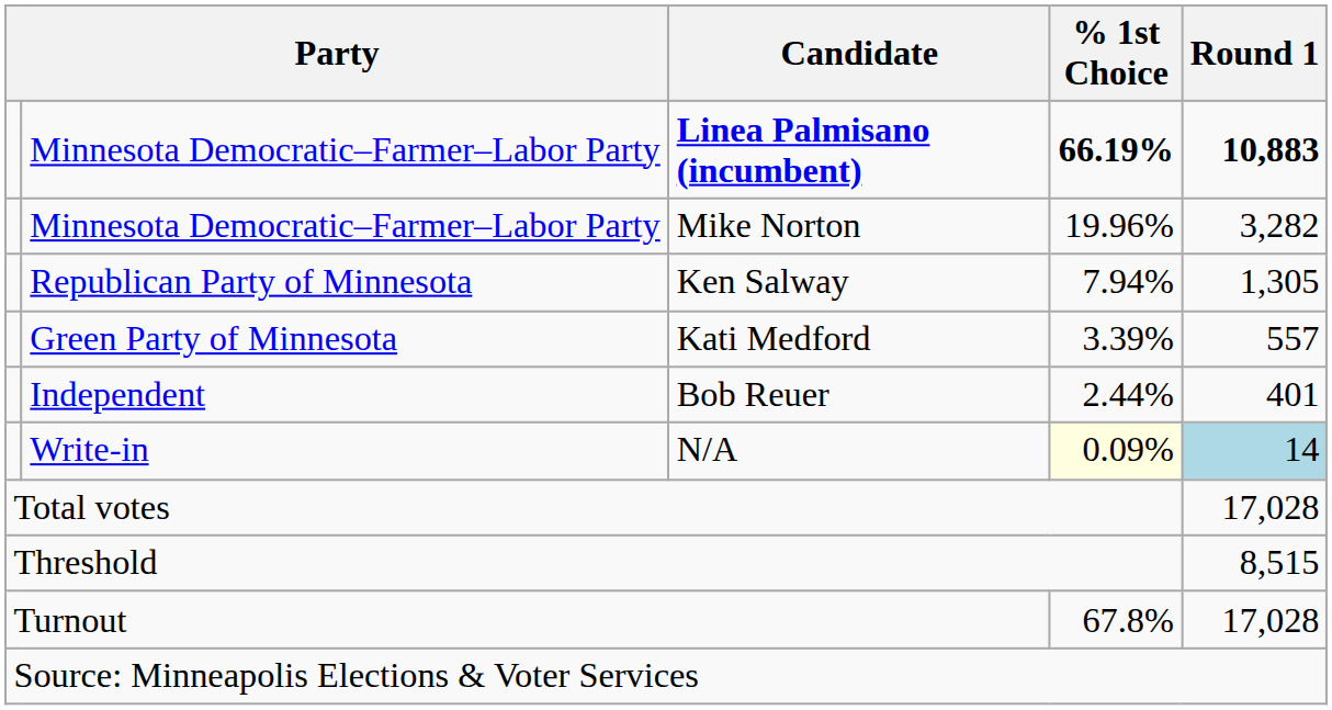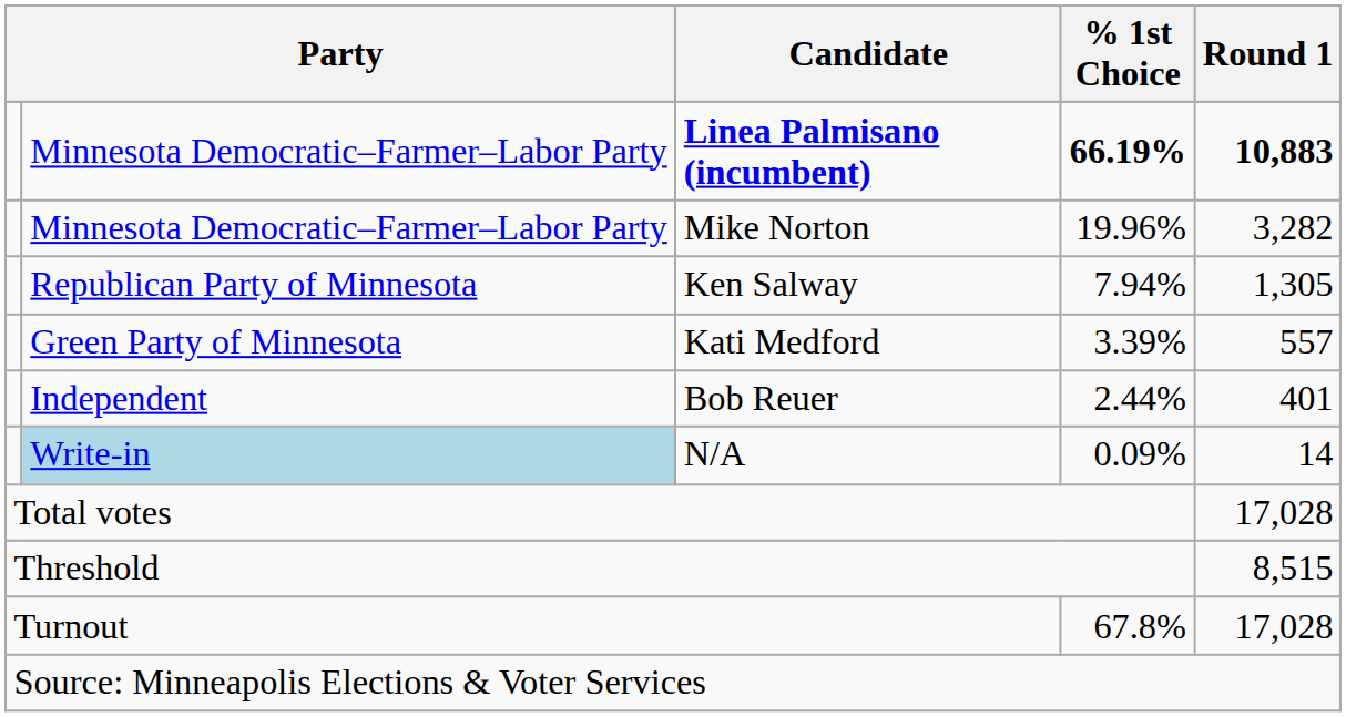N/A | column 2: no background -> lightblue background
N/A | % 1st Choice: lightyellow background -> no background
N/A | Round 1: lightblue background -> no background
